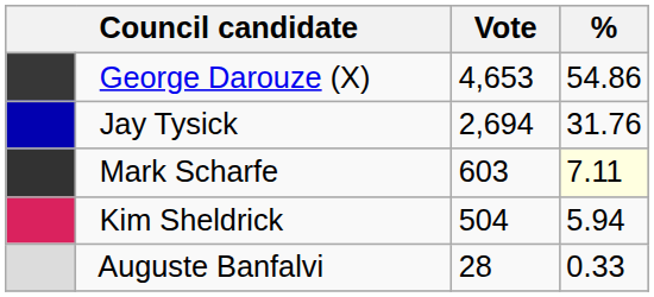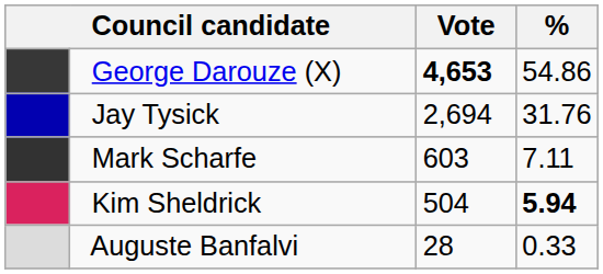George Darouze (X) | Vote: normal -> bold
Mark Scharfe | %: lightyellow background -> no background
Kim Sheldrick | %: normal -> bold
